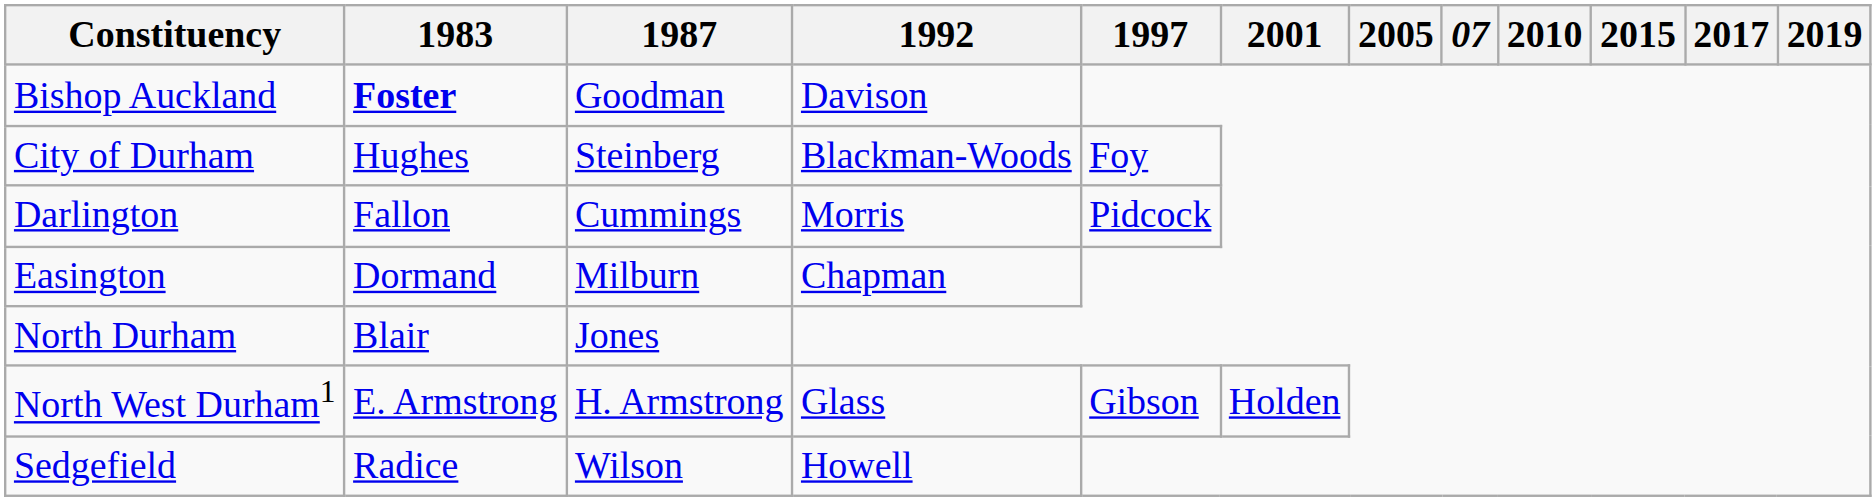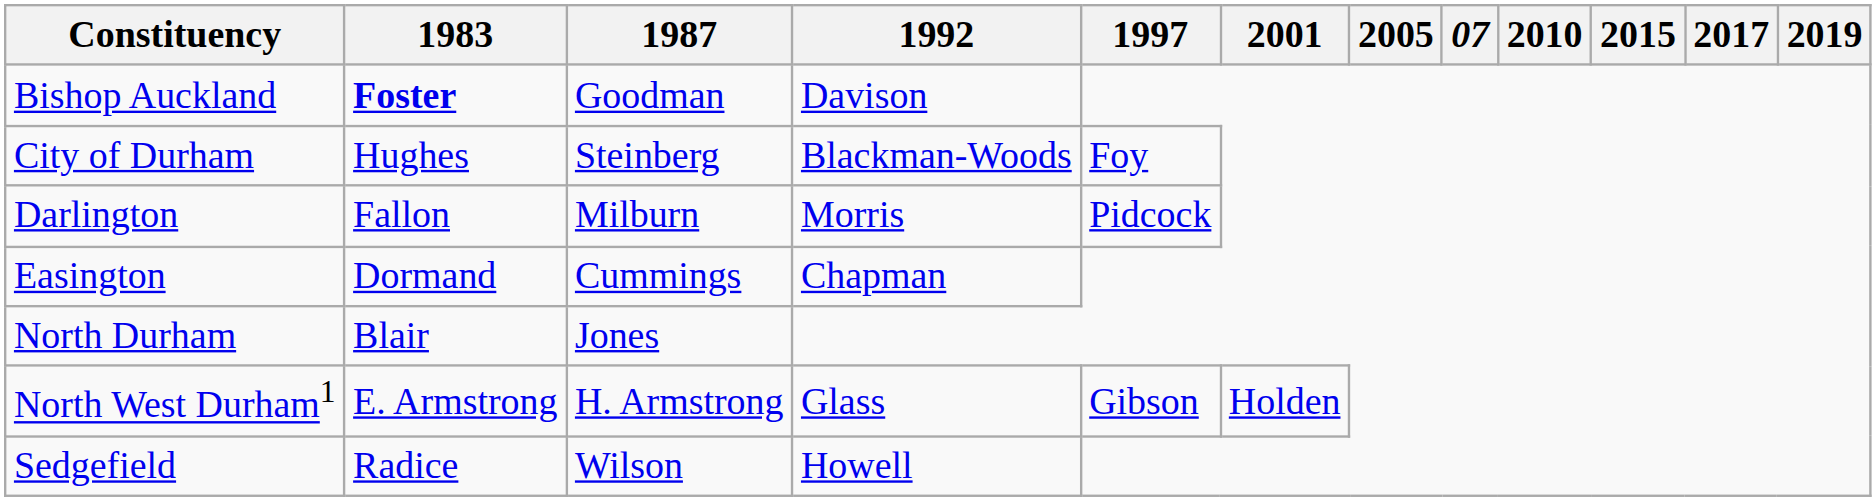Darlington | 1987: Cummings -> Milburn
Easington | 1987: Milburn -> Cummings
